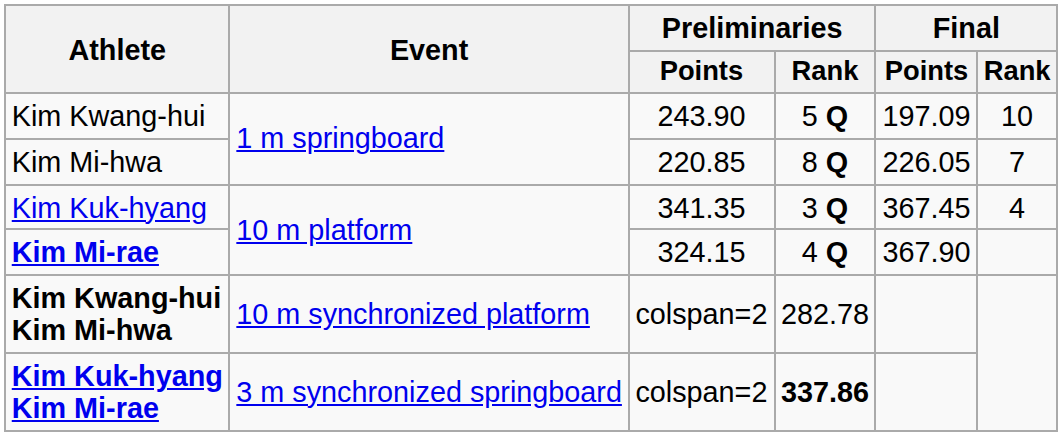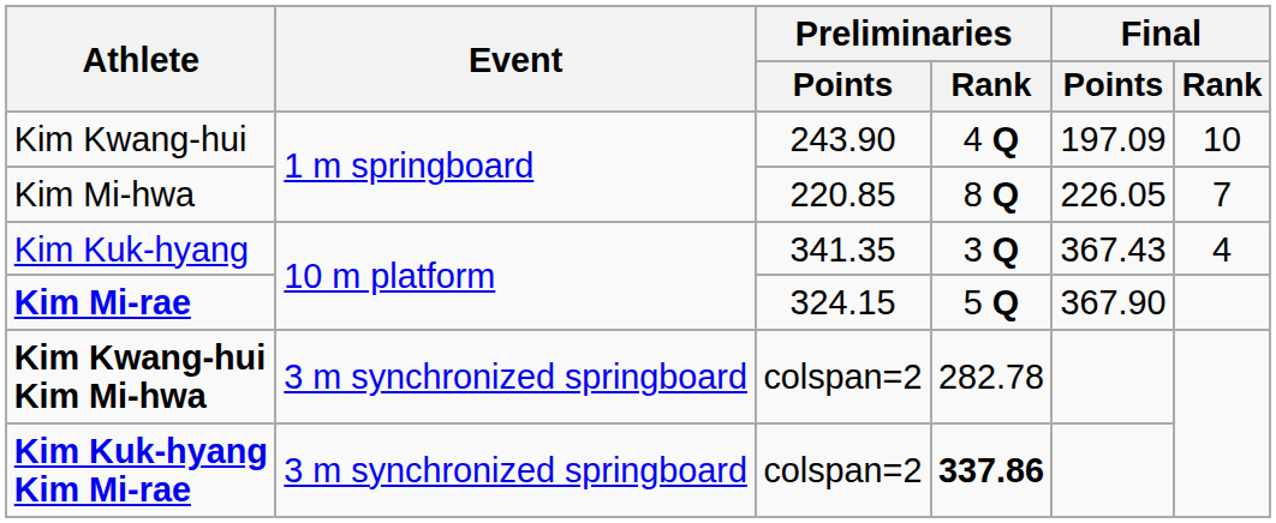Kim Kwang-hui | Preliminaries / Rank: 5 Q -> 4 Q
Kim Kuk-hyang | Final / Points: 367.45 -> 367.43
Kim Mi-rae | Preliminaries / Rank: 4 Q -> 5 Q
Kim Kwang-hui Kim Mi-hwa | Event: 10 m synchronized platform -> 3 m synchronized springboard
